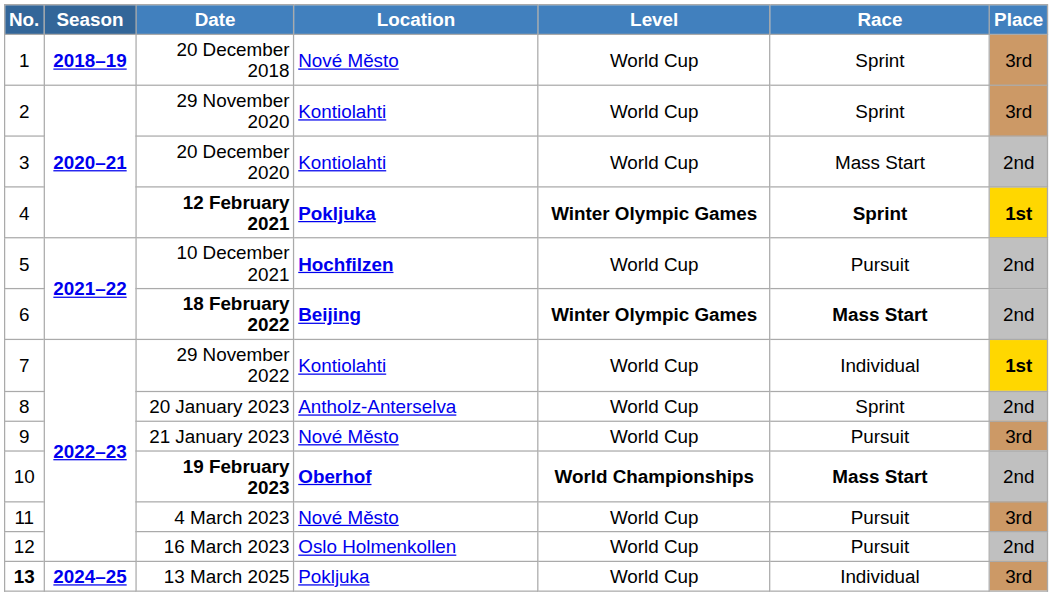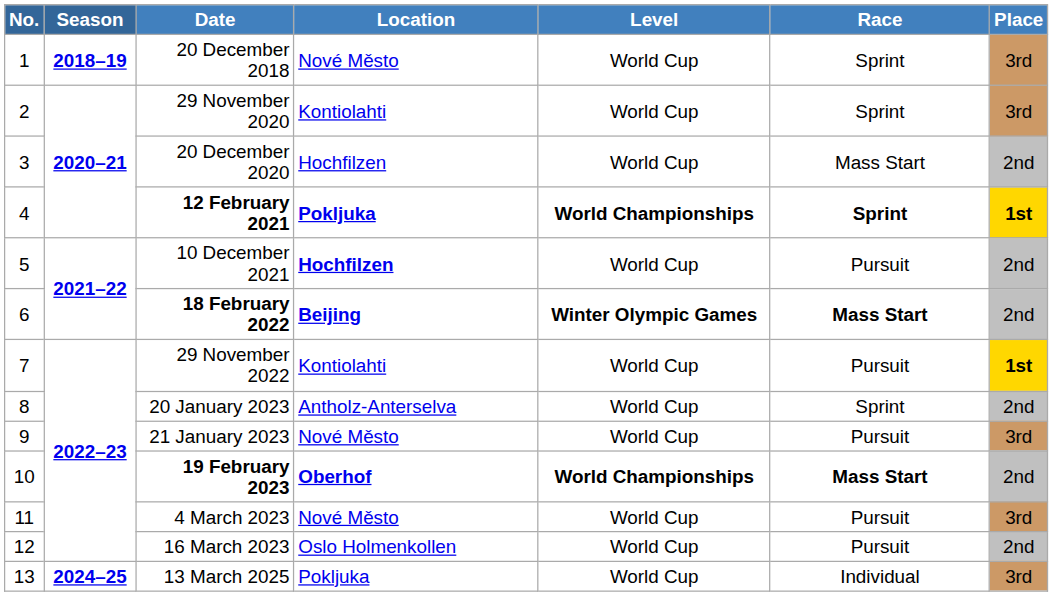20 December 2020 | Location: Kontiolahti -> Hochfilzen
12 February 2021 | Level: Winter Olympic Games -> World Championships
29 November 2022 | Race: Individual -> Pursuit
13 March 2025 | No.: bold -> normal
